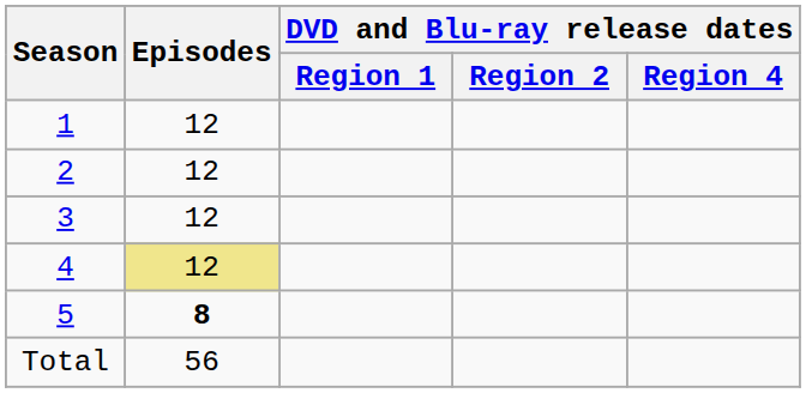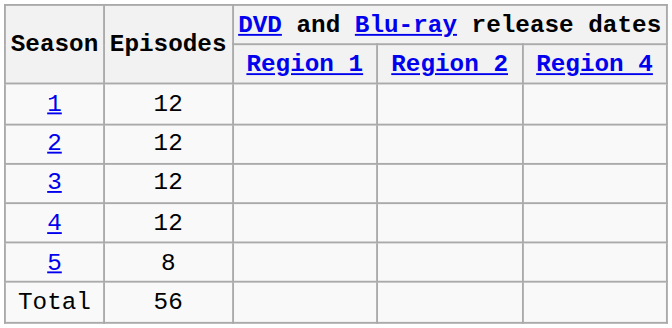4 | Episodes: khaki background -> no background
5 | Episodes: bold -> normal
